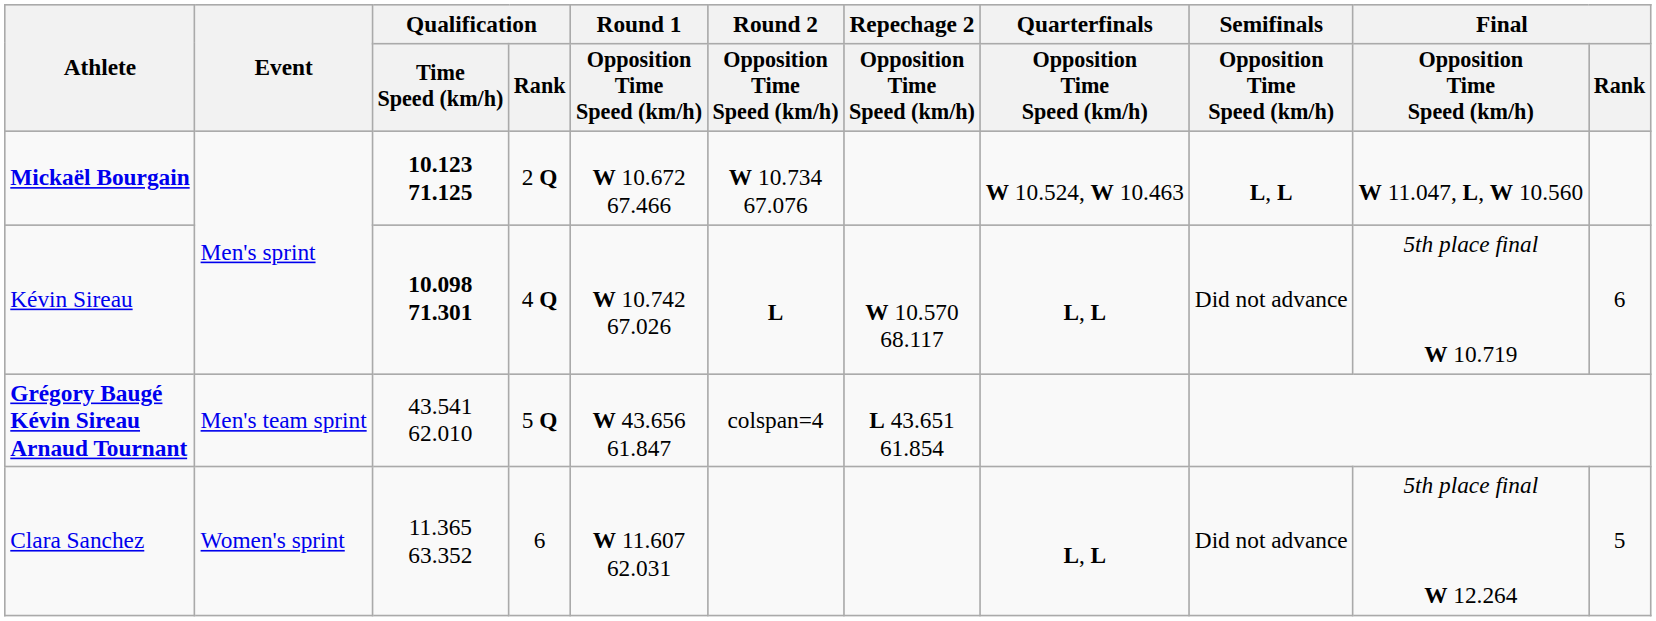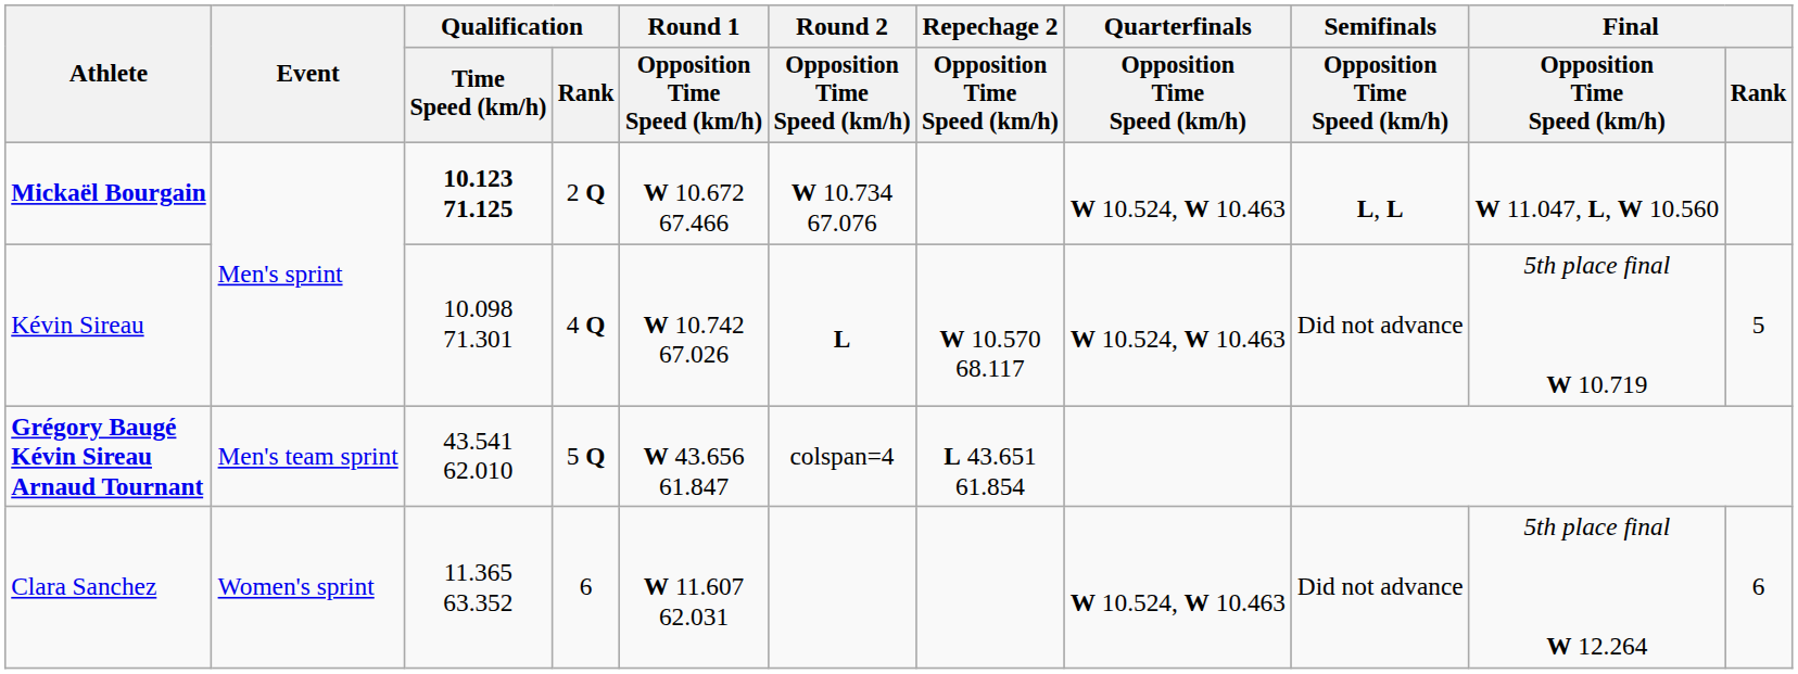Kévin Sireau | Qualification / Time Speed (km/h): bold -> normal
Kévin Sireau | Quarterfinals / Opposition Time Speed (km/h): L, L -> W 10.524, W 10.463
Kévin Sireau | Final / Rank: 6 -> 5
Clara Sanchez | Quarterfinals / Opposition Time Speed (km/h): L, L -> W 10.524, W 10.463
Clara Sanchez | Final / Rank: 5 -> 6
